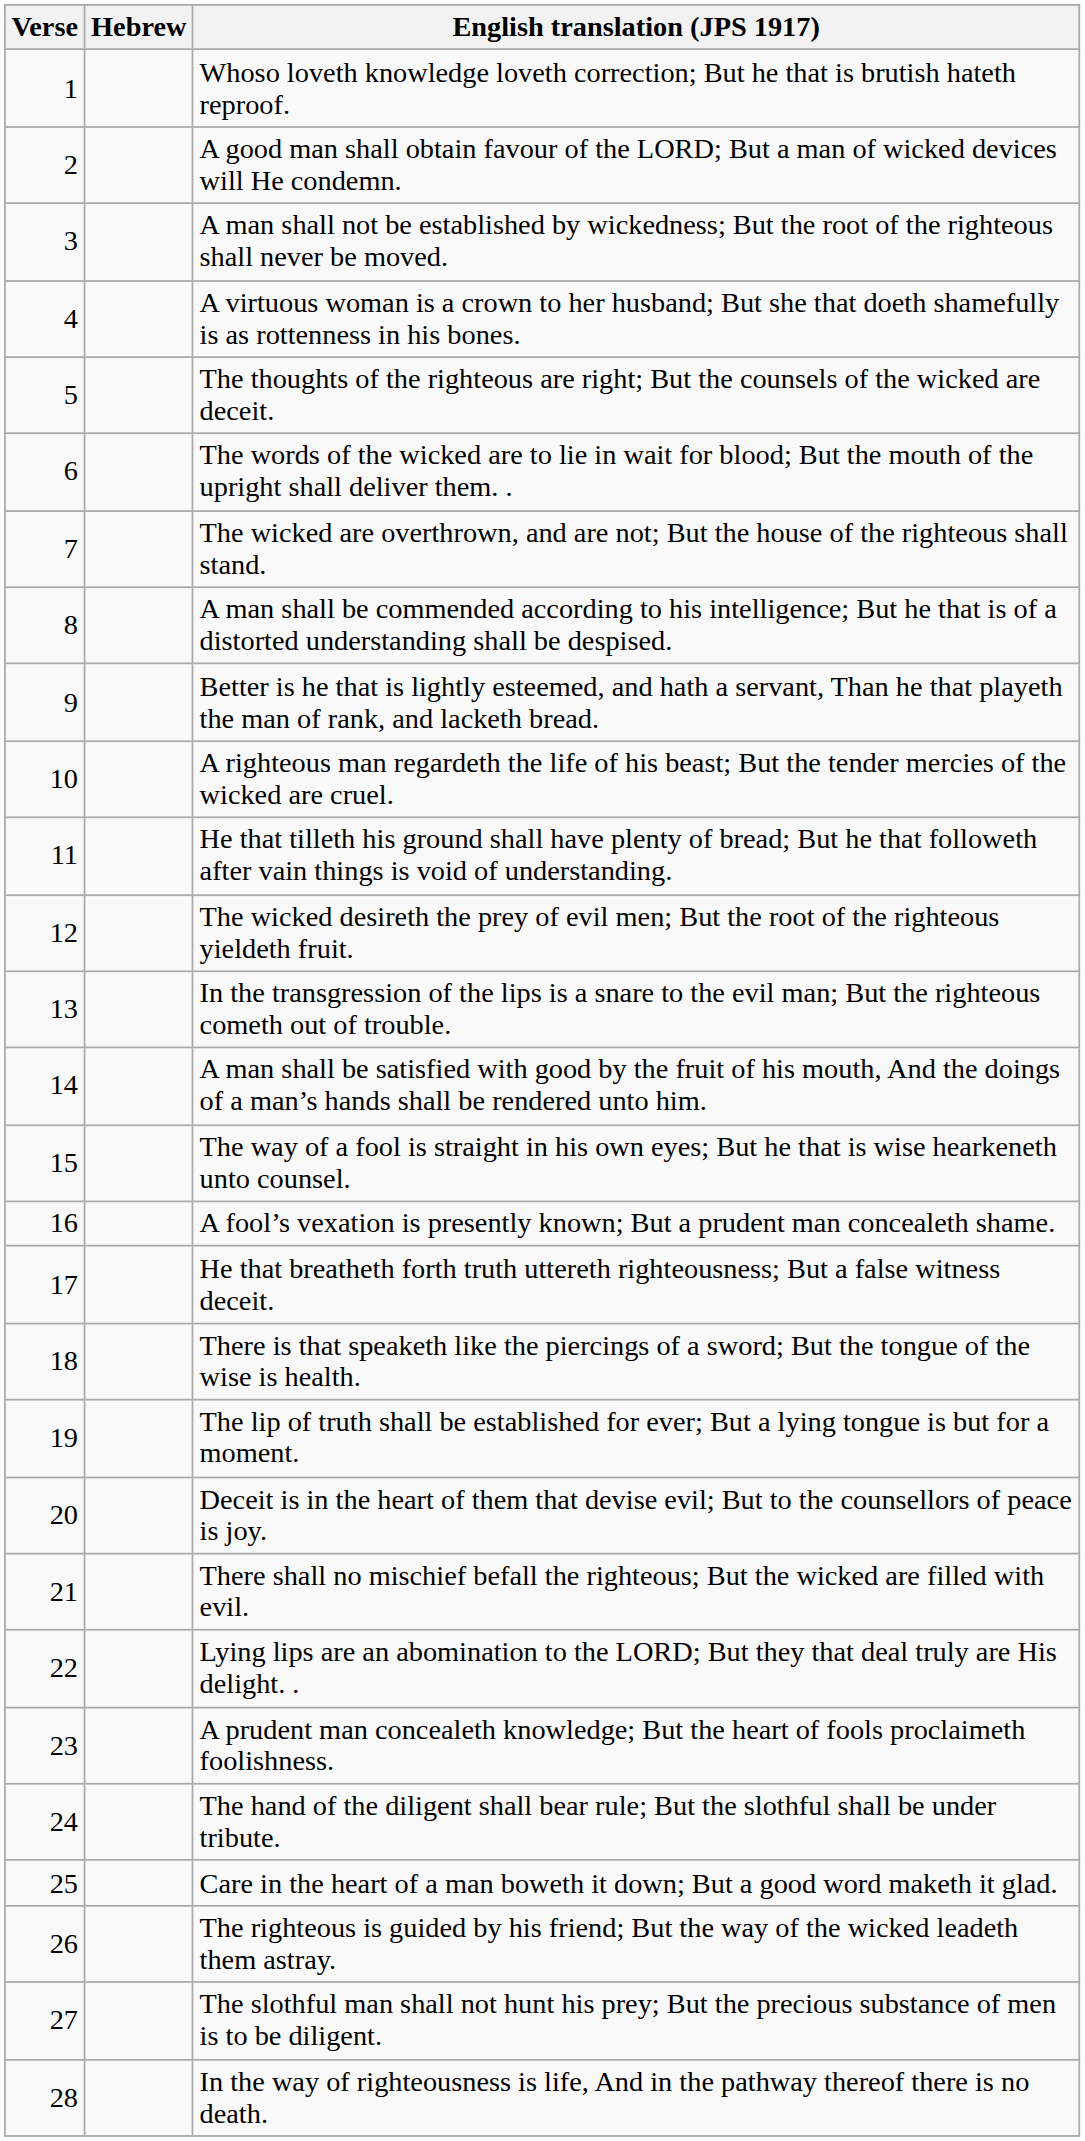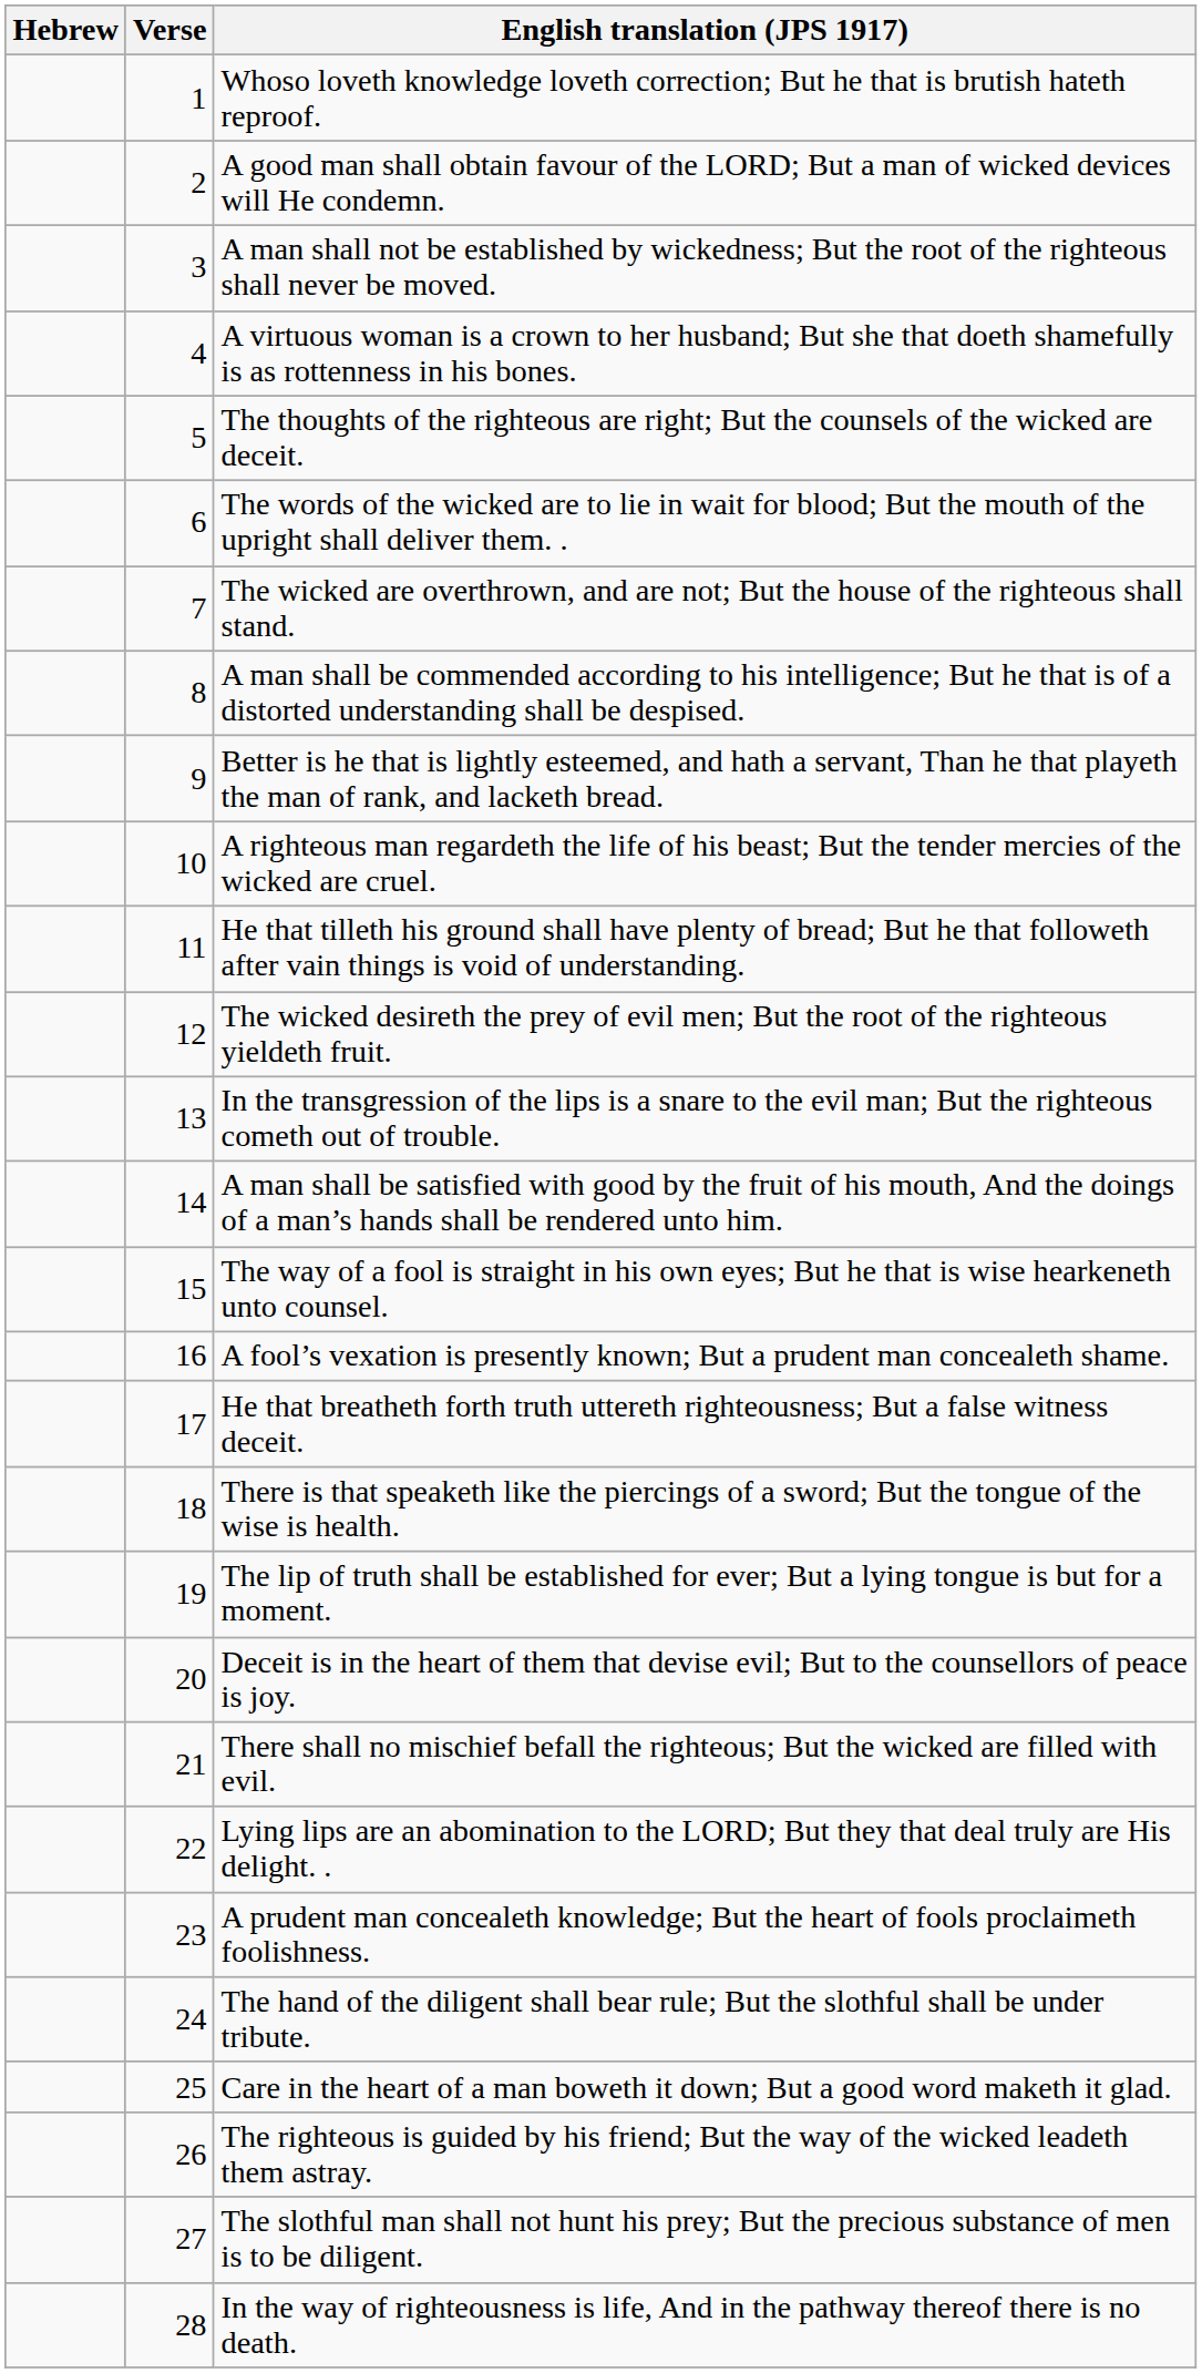columns swapped: Verse <-> Hebrew
